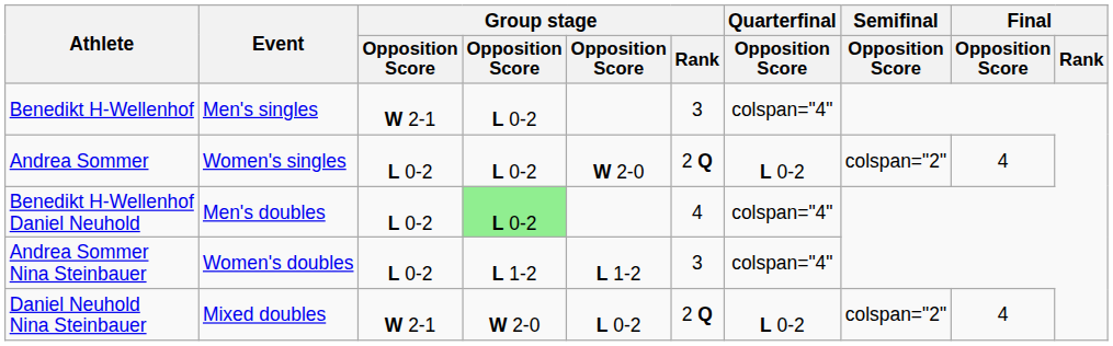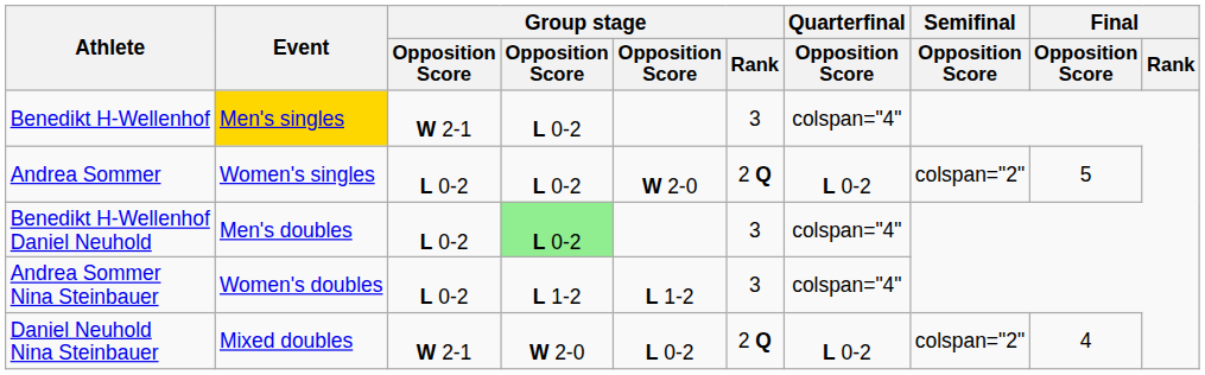Benedikt H-Wellenhof | Event: no background -> gold background
Andrea Sommer | Final / Opposition Score: 4 -> 5
Benedikt H-Wellenhof Daniel Neuhold | Group stage / Rank: 4 -> 3
